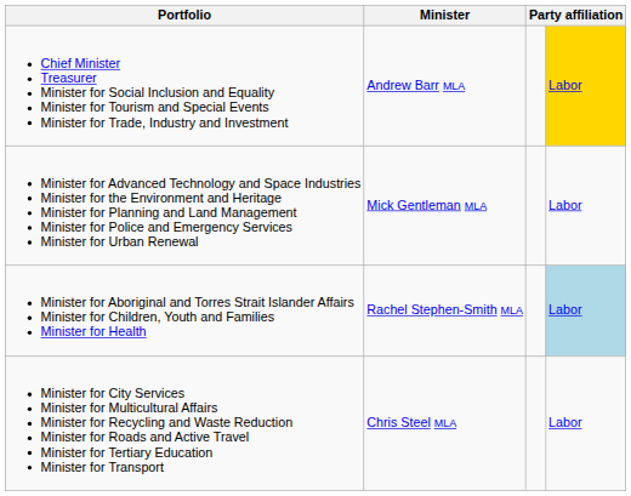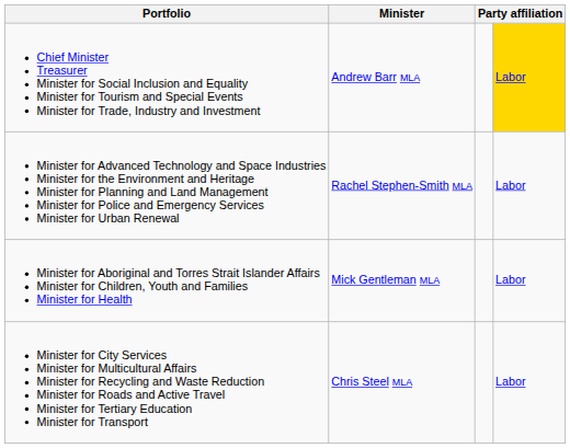row 3 | Minister: Mick Gentleman MLA -> Rachel Stephen-Smith MLA
row 4 | Minister: Rachel Stephen-Smith MLA -> Mick Gentleman MLA
row 4 | column 4: lightblue background -> no background
